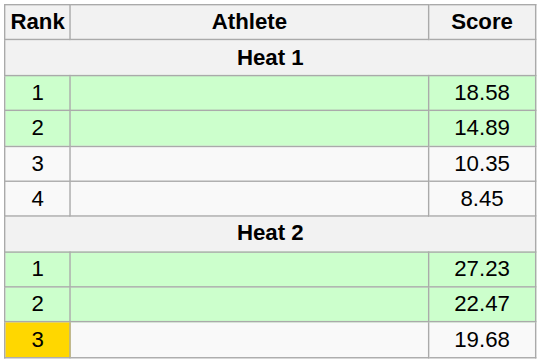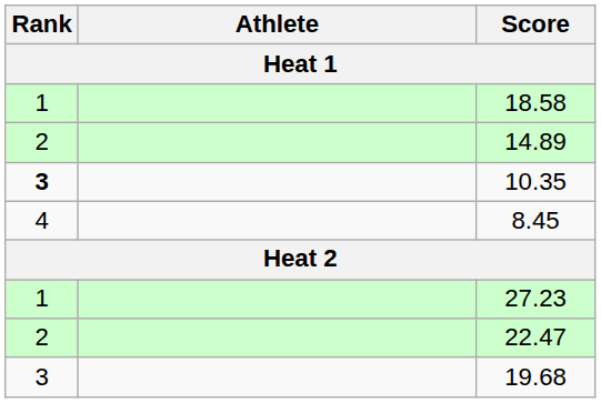10.35 | Rank: normal -> bold
19.68 | Rank: gold background -> no background
